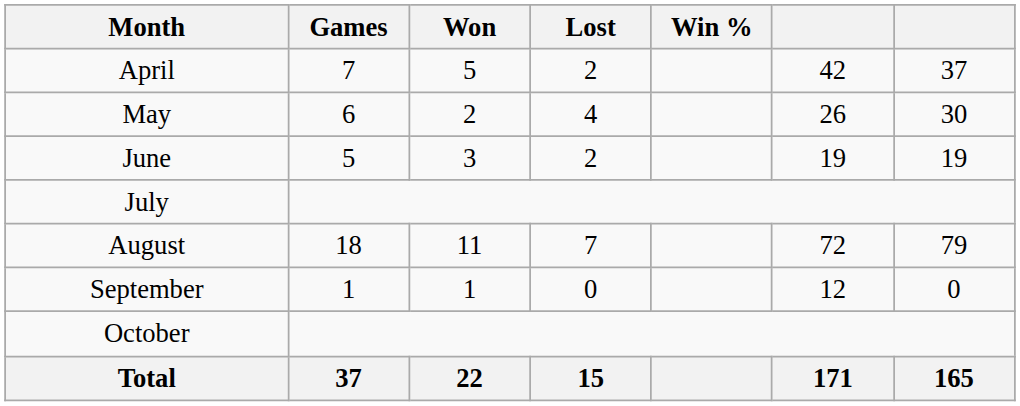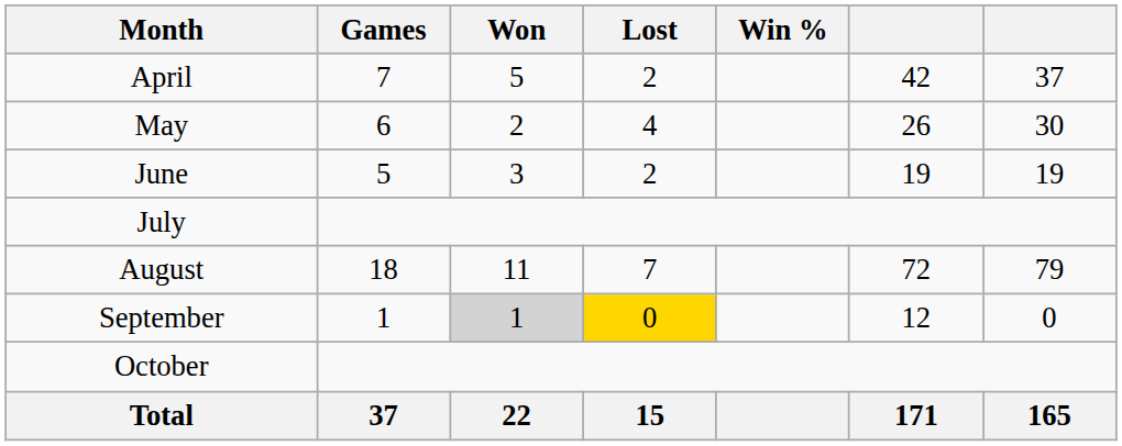September | Won: no background -> lightgrey background
September | Lost: no background -> gold background
